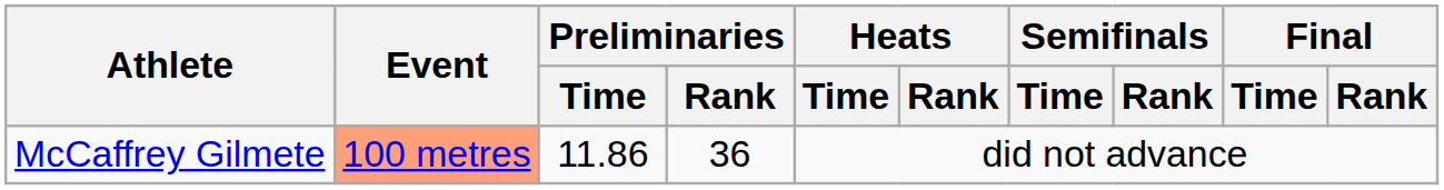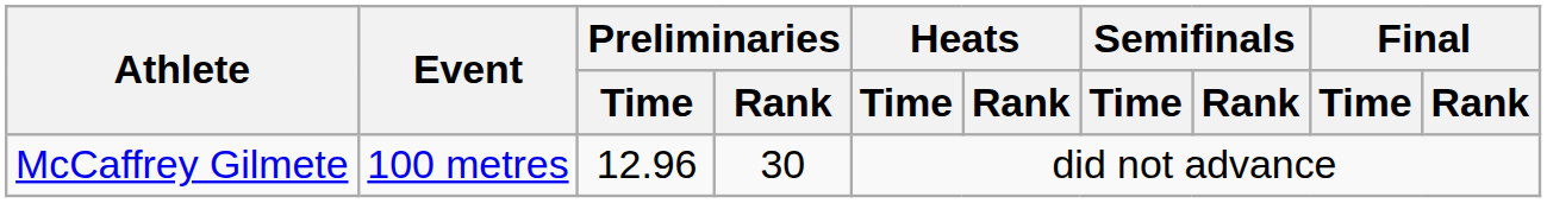McCaffrey Gilmete | Event: lightsalmon background -> no background
McCaffrey Gilmete | Preliminaries / Time: 11.86 -> 12.96
McCaffrey Gilmete | Preliminaries / Rank: 36 -> 30
